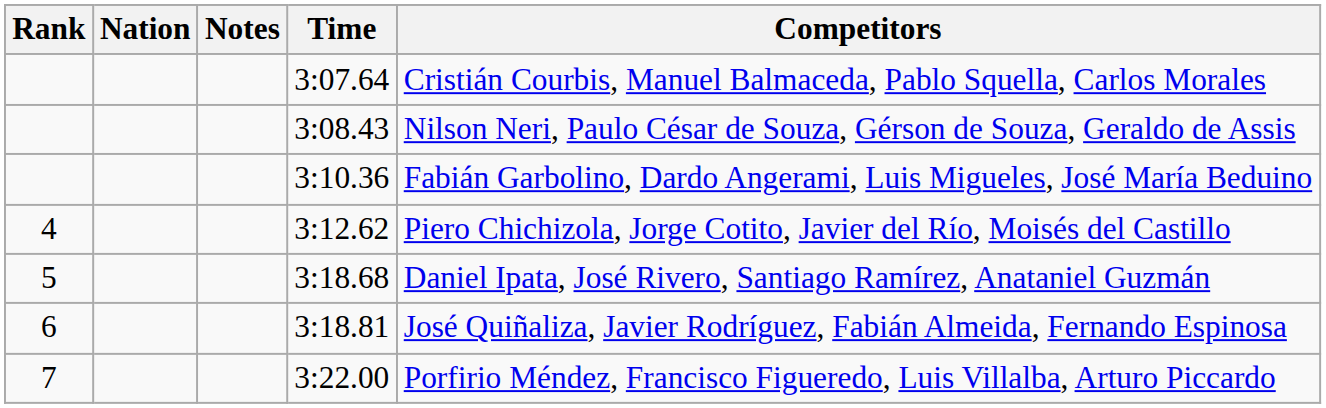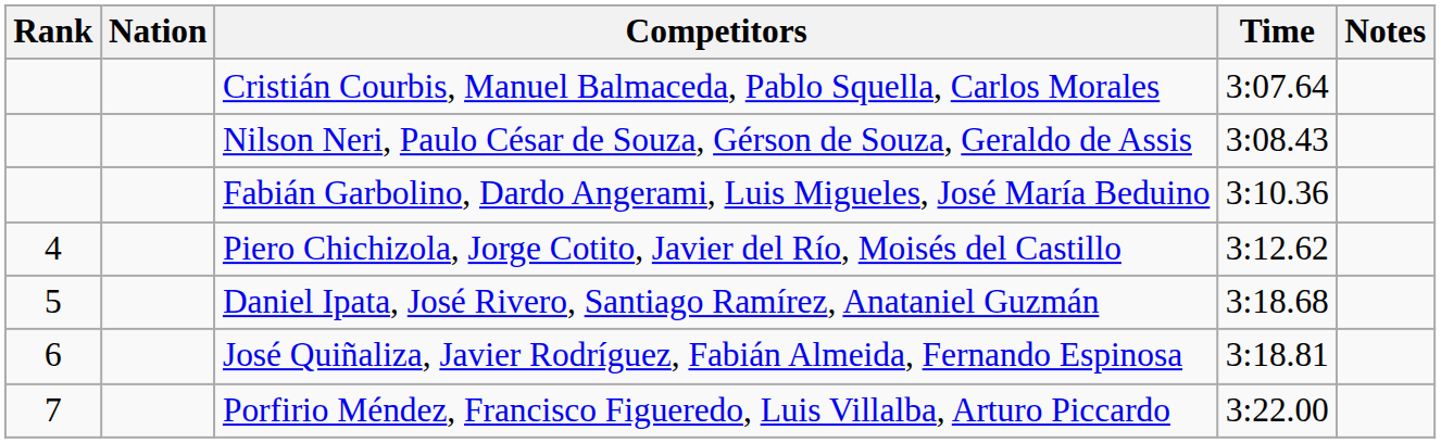columns swapped: Competitors <-> Notes
